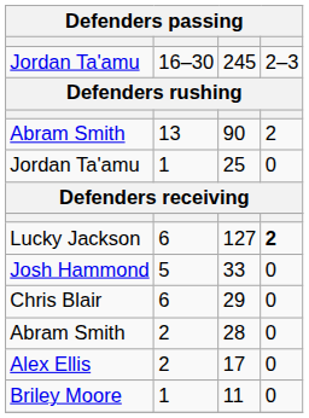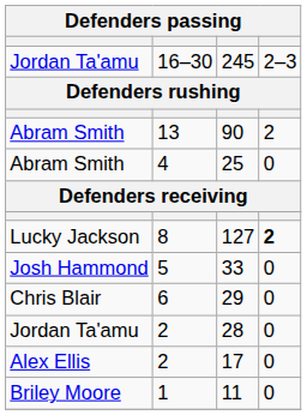25 | column 1: Jordan Ta'amu -> Abram Smith
25 | column 2: 1 -> 4
127 | column 2: 6 -> 8
28 | column 1: Abram Smith -> Jordan Ta'amu
